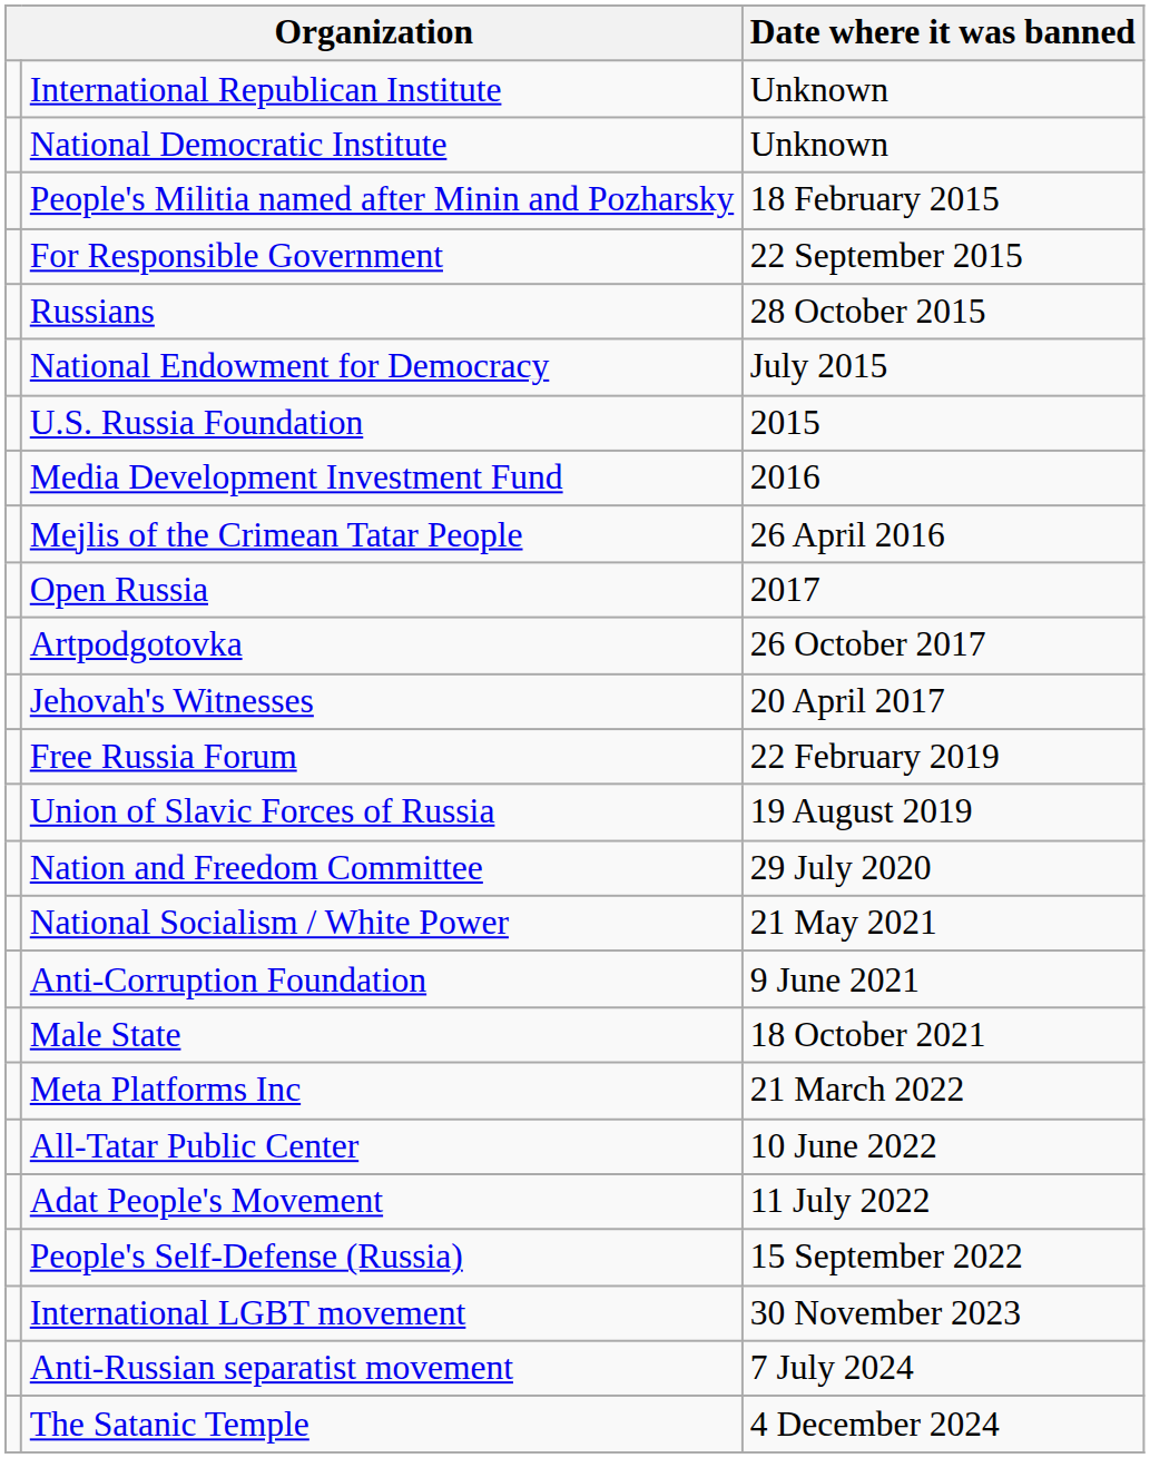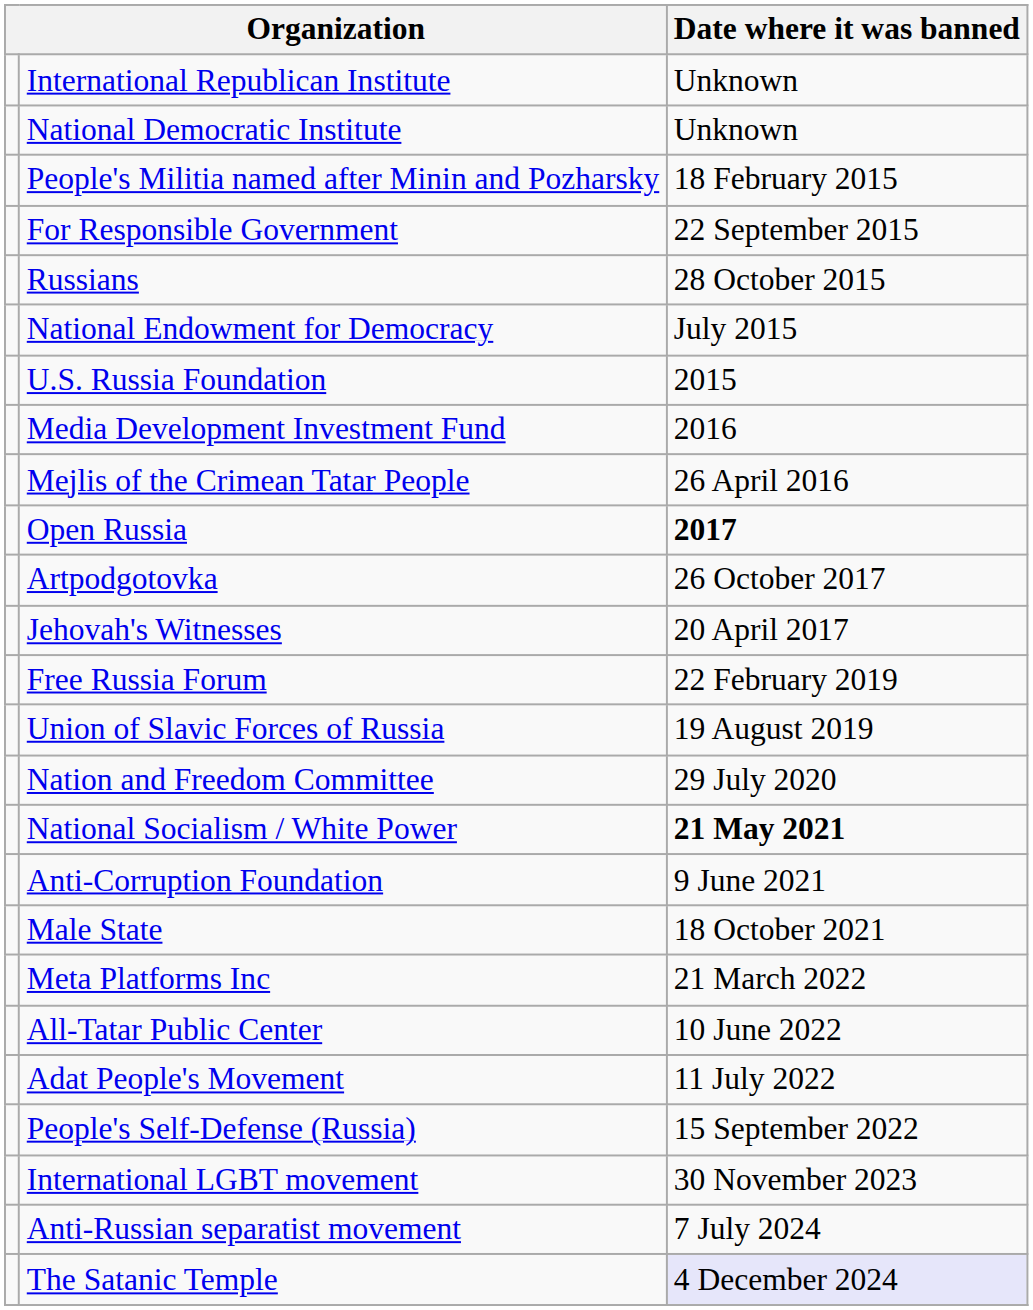Open Russia | Date where it was banned: normal -> bold
National Socialism / White Power | Date where it was banned: normal -> bold
The Satanic Temple | Date where it was banned: no background -> lavender background
